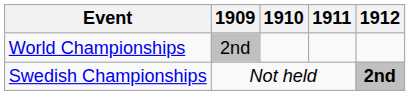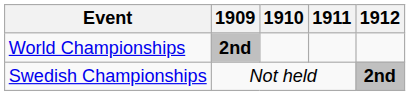World Championships | 1909: normal -> bold
